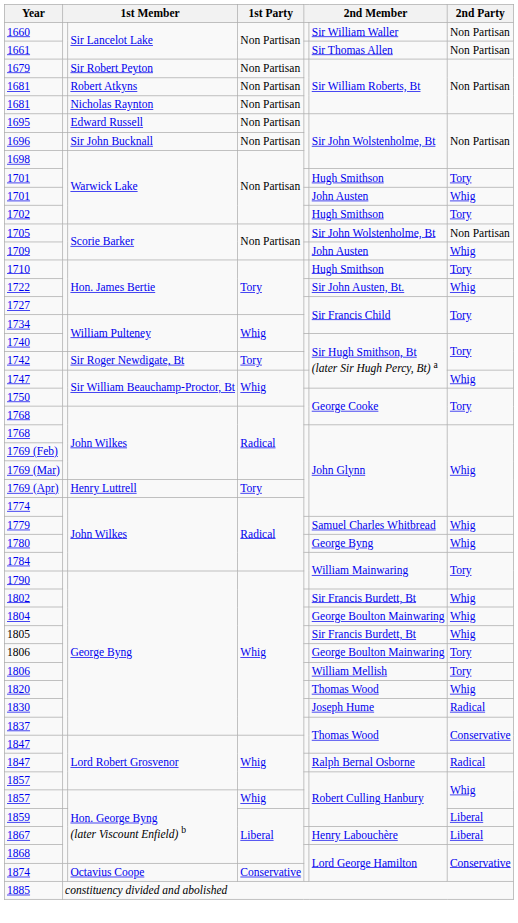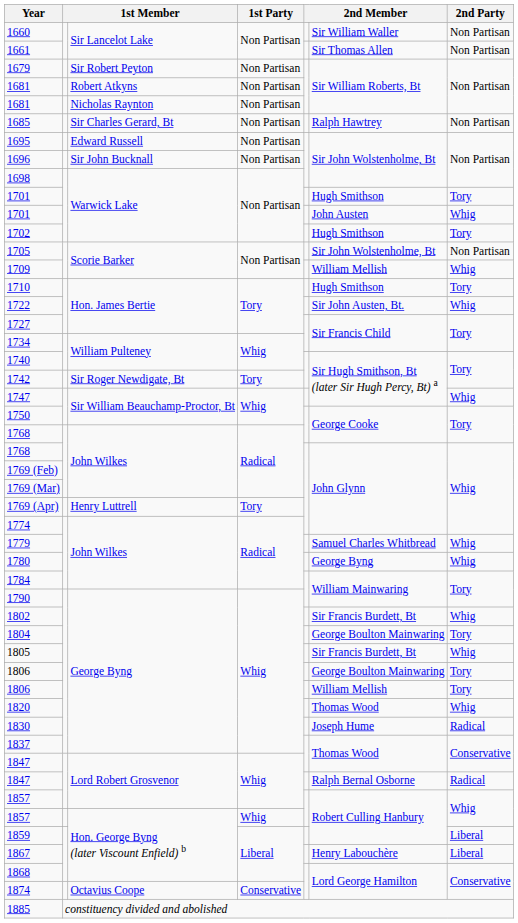+ row: 1685 | Sir Charles Gerard, Bt | Non Partisan | Ralph Hawtrey | Non Partisan
1709 | column 6: John Austen -> William Mellish
1804 | 2nd Party: Whig -> Tory
